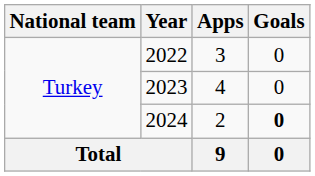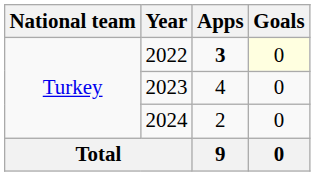2022 | Apps: normal -> bold
2022 | Goals: no background -> lightyellow background
2024 | Goals: bold -> normal
